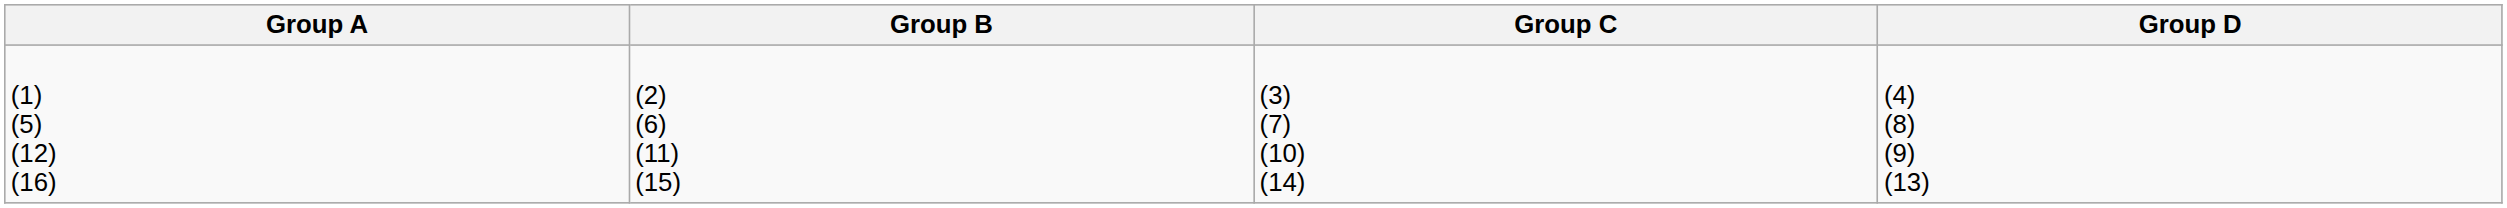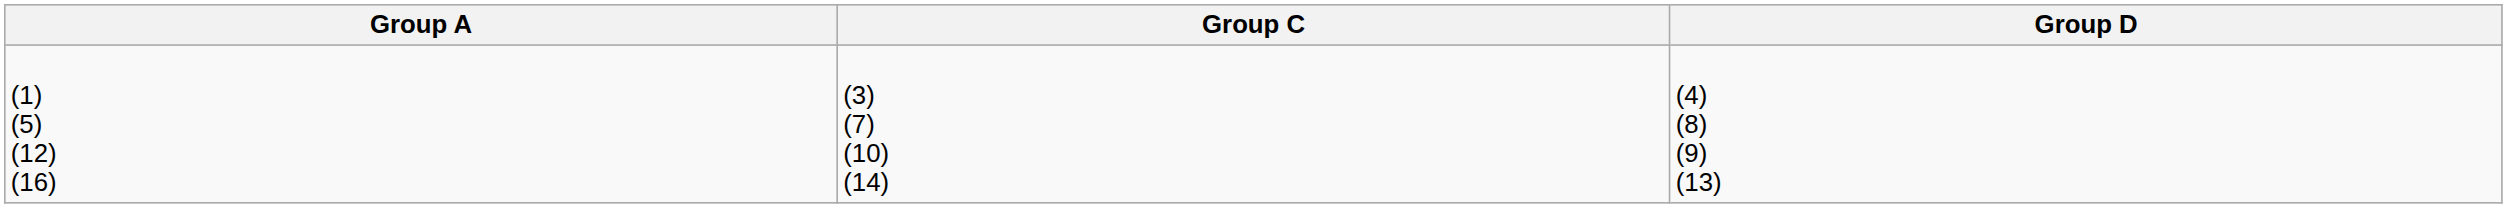- column: Group B | (2) (6) (11) (15)
